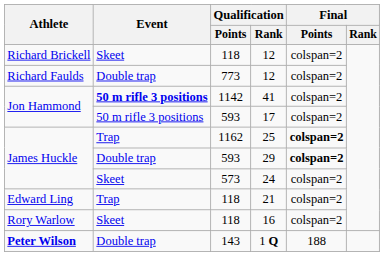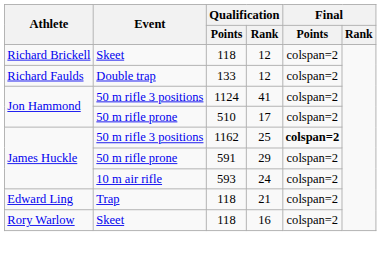Richard Faulds / 12 | Qualification / Points: 773 -> 133
41 | Event: bold -> normal
41 | Qualification / Points: 1142 -> 1124
17 | Event: 50 m rifle 3 positions -> 50 m rifle prone
17 | Qualification / Points: 593 -> 510
25 | Event: Trap -> 50 m rifle 3 positions
29 | Event: Double trap -> 50 m rifle prone
29 | Qualification / Points: 593 -> 591
29 | Final / Points: bold -> normal
24 | Event: Skeet -> 10 m air rifle
24 | Qualification / Points: 573 -> 593
- row: Peter Wilson | Double trap | 143 | 1 Q | 188
